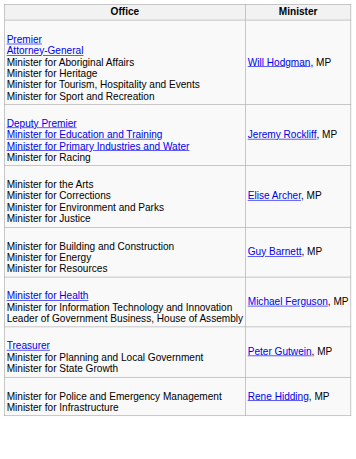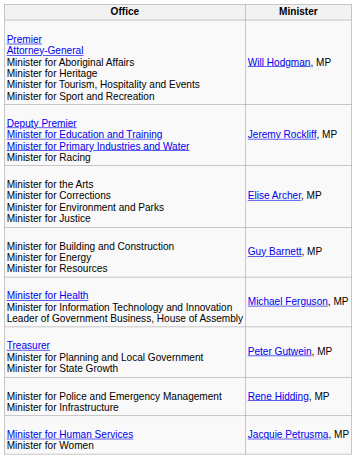+ row: Minister for Human Services Minister for Women | Jacquie Petrusma, MP
